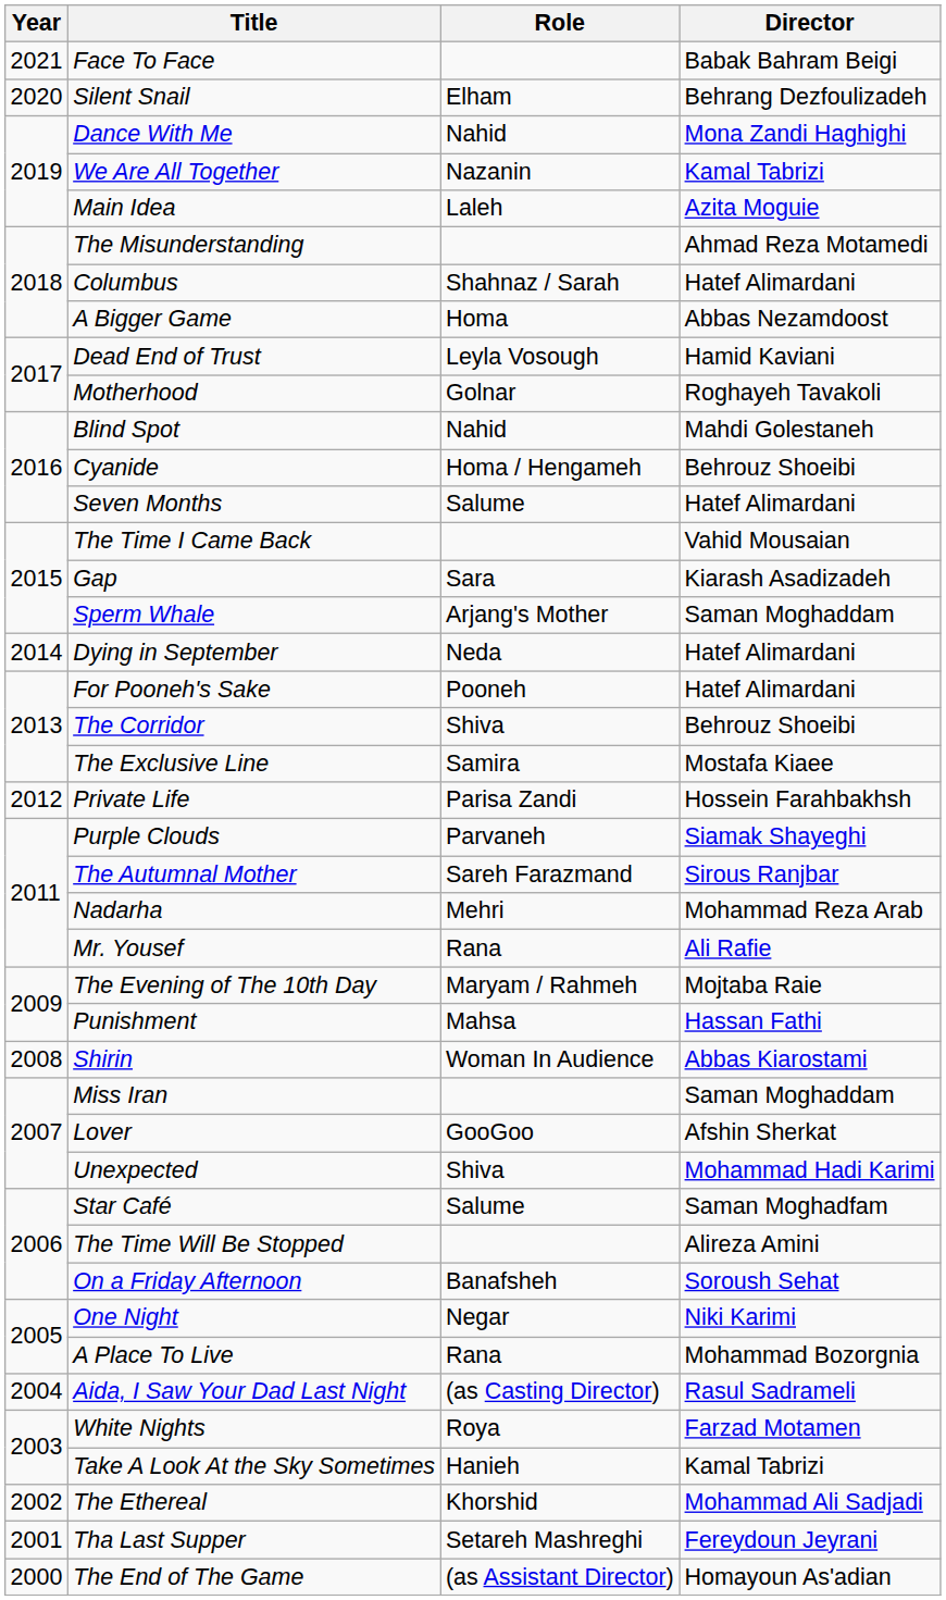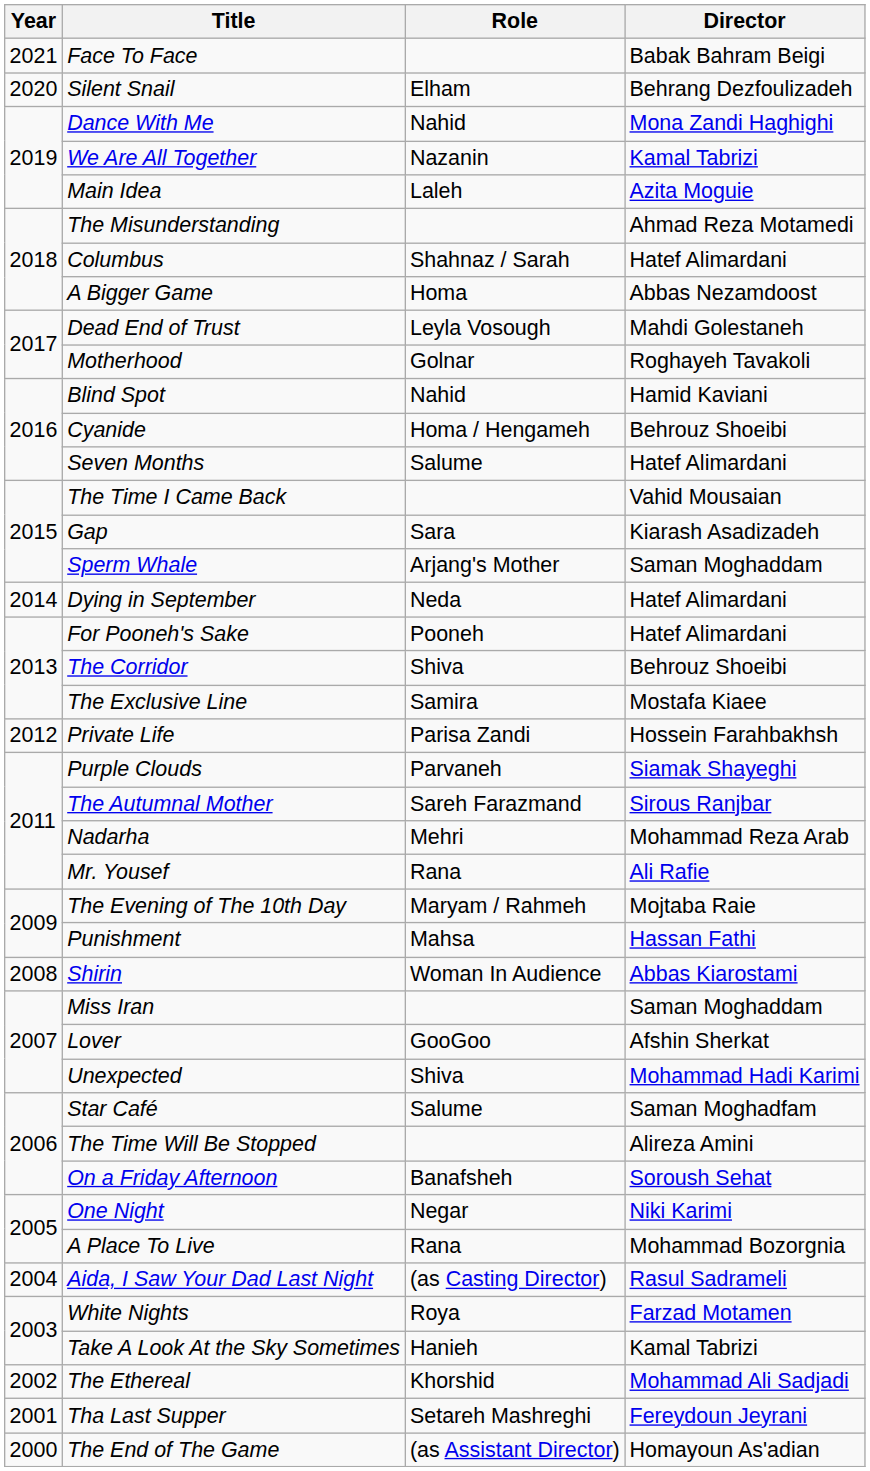Dead End of Trust | Director: Hamid Kaviani -> Mahdi Golestaneh
Blind Spot | Director: Mahdi Golestaneh -> Hamid Kaviani
